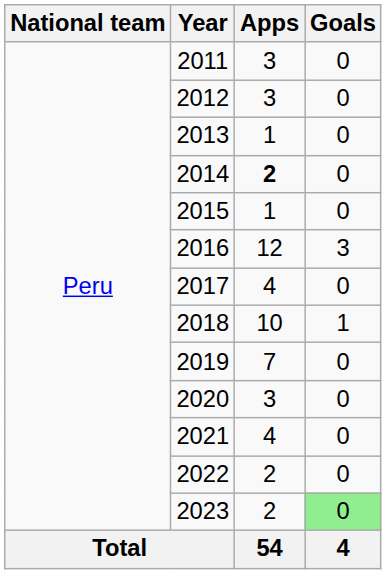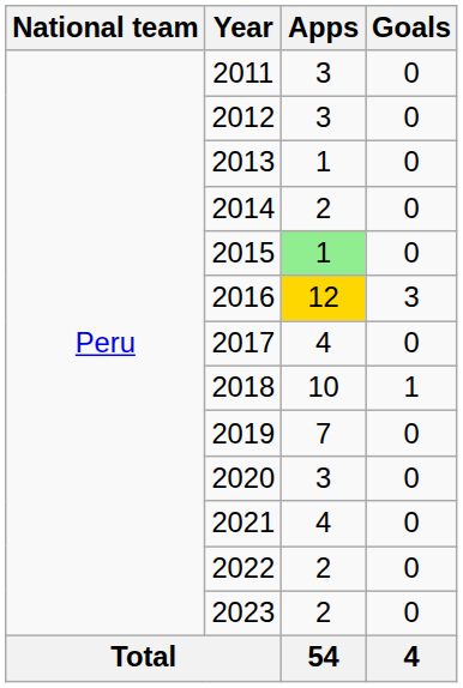2014 | Apps: bold -> normal
2015 | Apps: no background -> lightgreen background
2016 | Apps: no background -> gold background
2023 | Goals: lightgreen background -> no background
